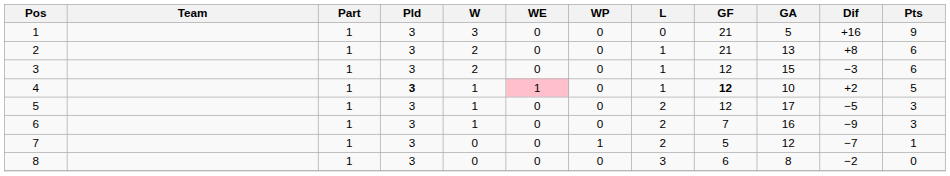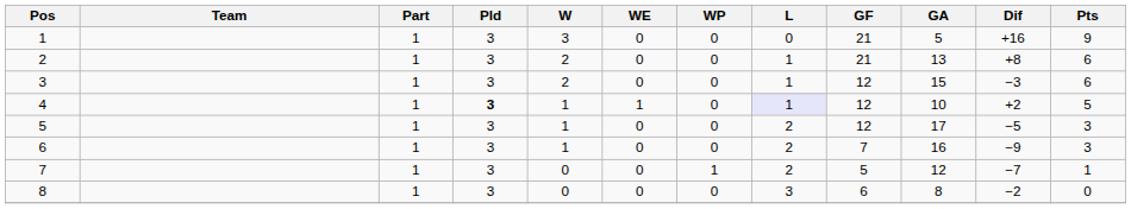4 | WE: pink background -> no background
4 | L: no background -> lavender background
4 | GF: bold -> normal
